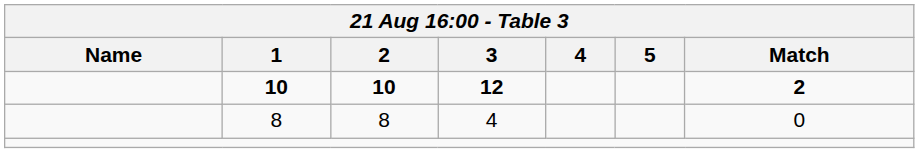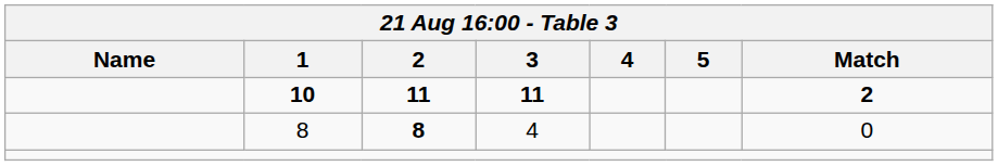row 3 | 2: 10 -> 11
row 3 | 3: 12 -> 11
row 4 | 2: normal -> bold
